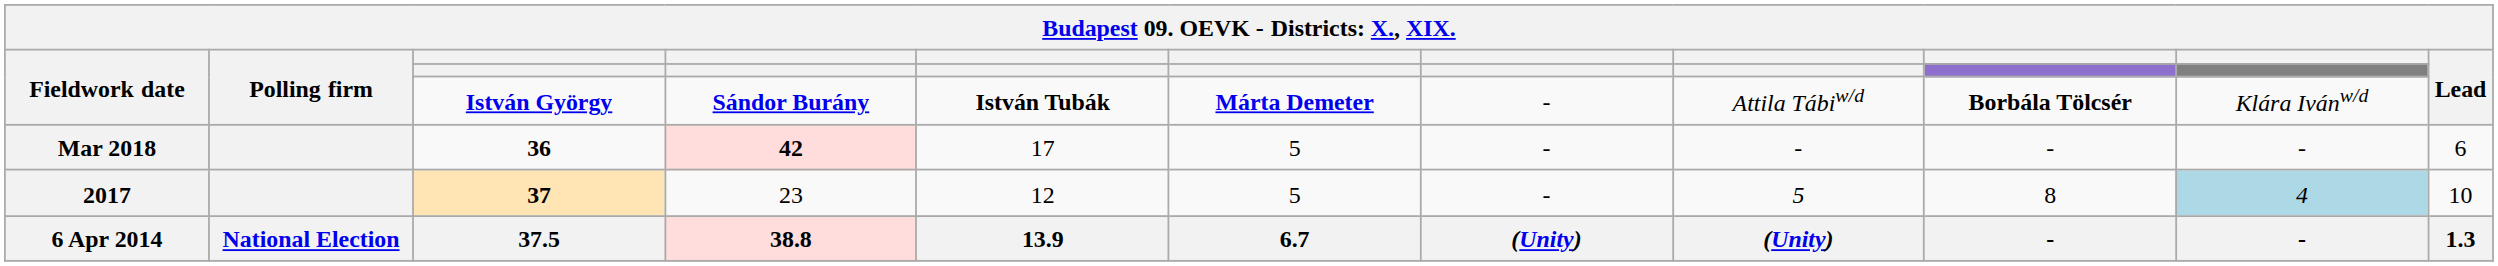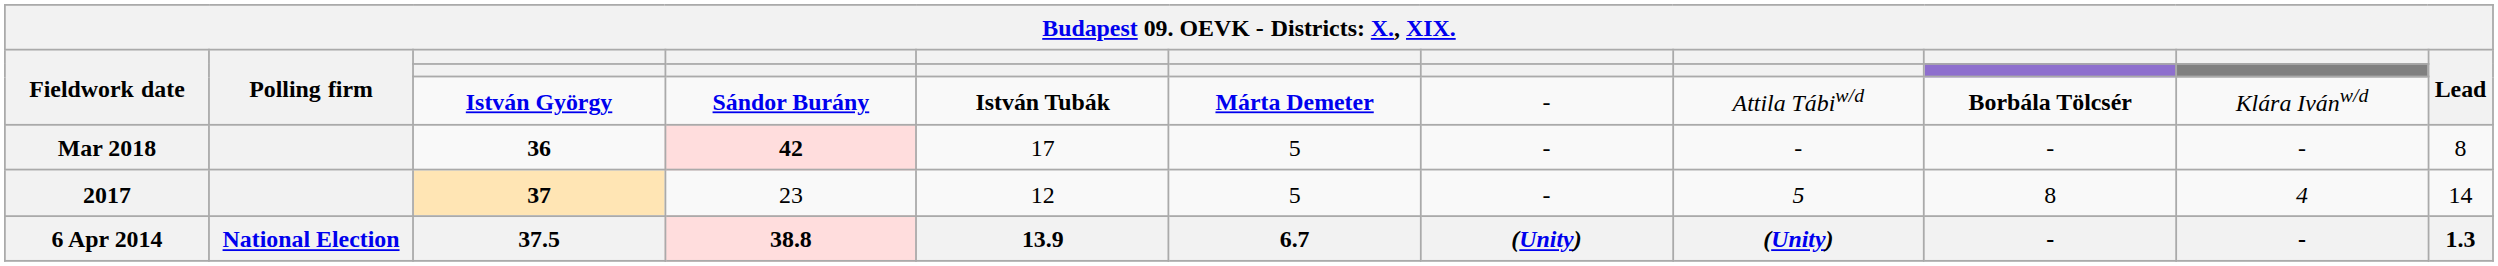Mar 2018 | Lead: 6 -> 8
2017 | column 10: lightblue background -> no background
2017 | Lead: 10 -> 14
